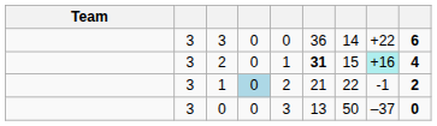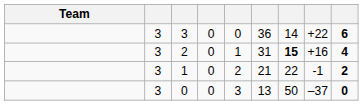row 3 | column 6: bold -> normal
row 3 | column 7: normal -> bold
row 3 | column 8: paleturquoise background -> no background
row 4 | column 4: lightblue background -> no background
